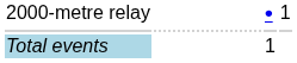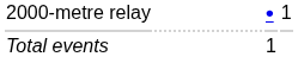row 2 | column 1: lightblue background -> no background
